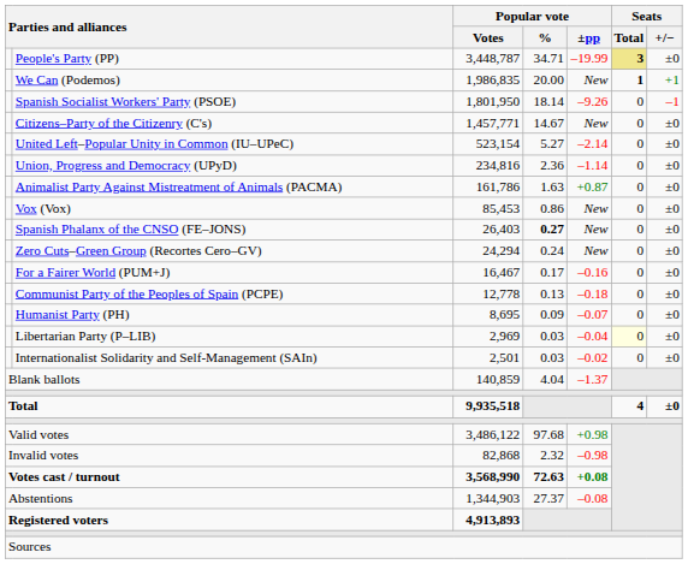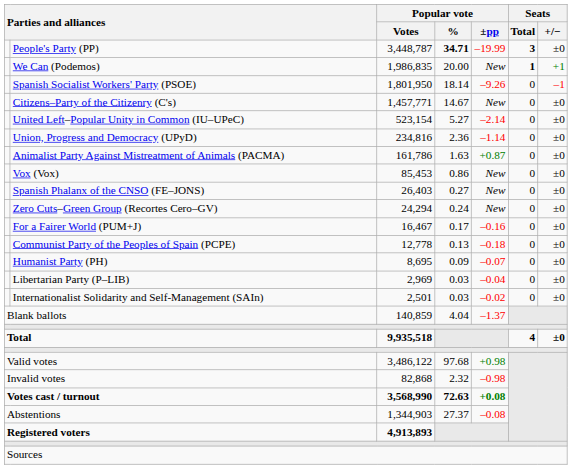People's Party (PP) | Popular vote / %: normal -> bold
People's Party (PP) | Seats / Total: khaki background -> no background
Spanish Phalanx of the CNSO (FE–JONS) | Popular vote / %: bold -> normal
Libertarian Party (P–LIB) | Seats / Total: lightyellow background -> no background
